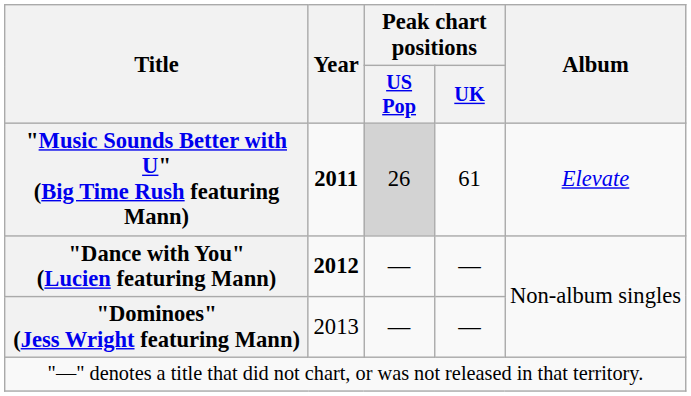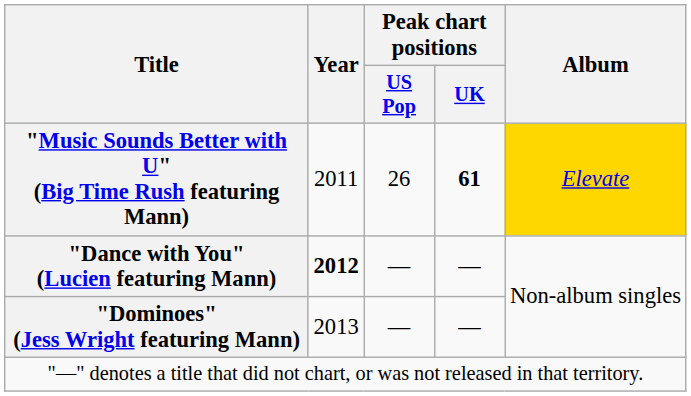"Music Sounds Better with U" (Big Time Rush featuring Mann) | Year: bold -> normal
"Music Sounds Better with U" (Big Time Rush featuring Mann) | Peak chart positions / US Pop: lightgrey background -> no background
"Music Sounds Better with U" (Big Time Rush featuring Mann) | Peak chart positions / UK: normal -> bold
"Music Sounds Better with U" (Big Time Rush featuring Mann) | Album: no background -> gold background
